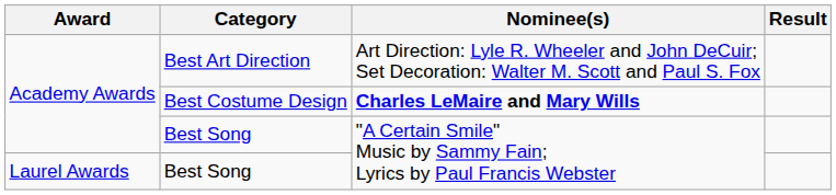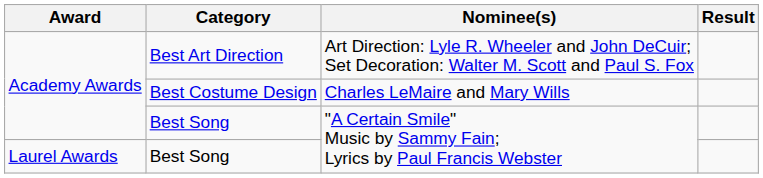Best Costume Design | Nominee(s): bold -> normal
